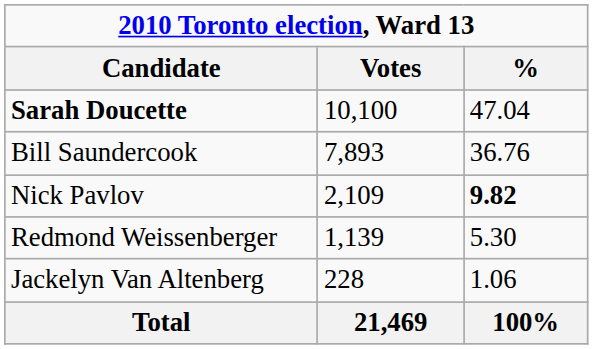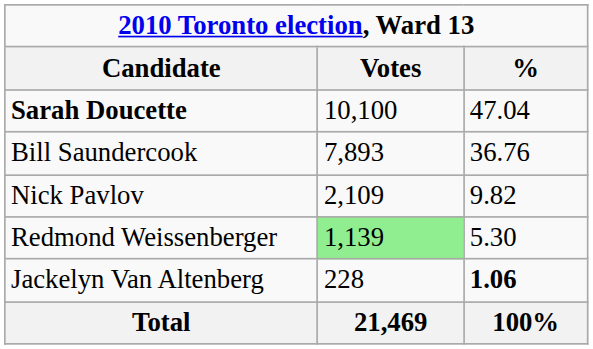Nick Pavlov | %: bold -> normal
Redmond Weissenberger | Votes: no background -> lightgreen background
Jackelyn Van Altenberg | %: normal -> bold
